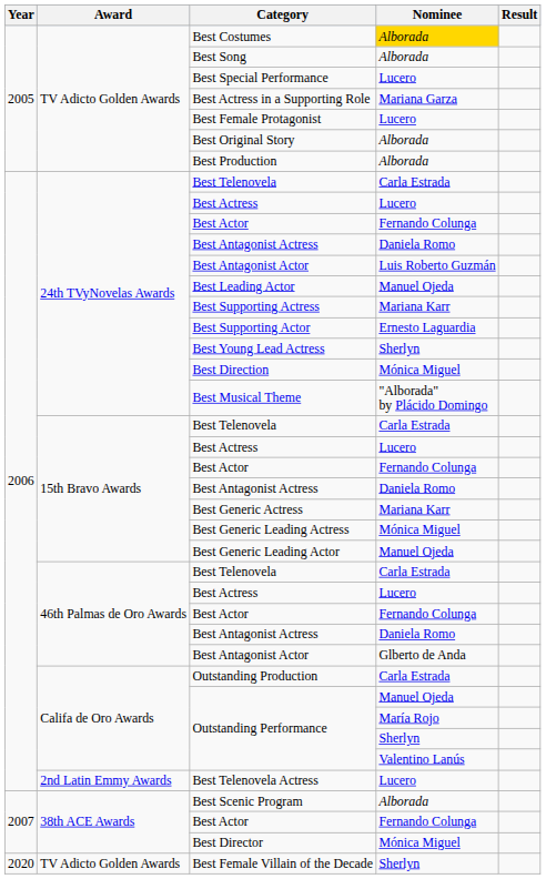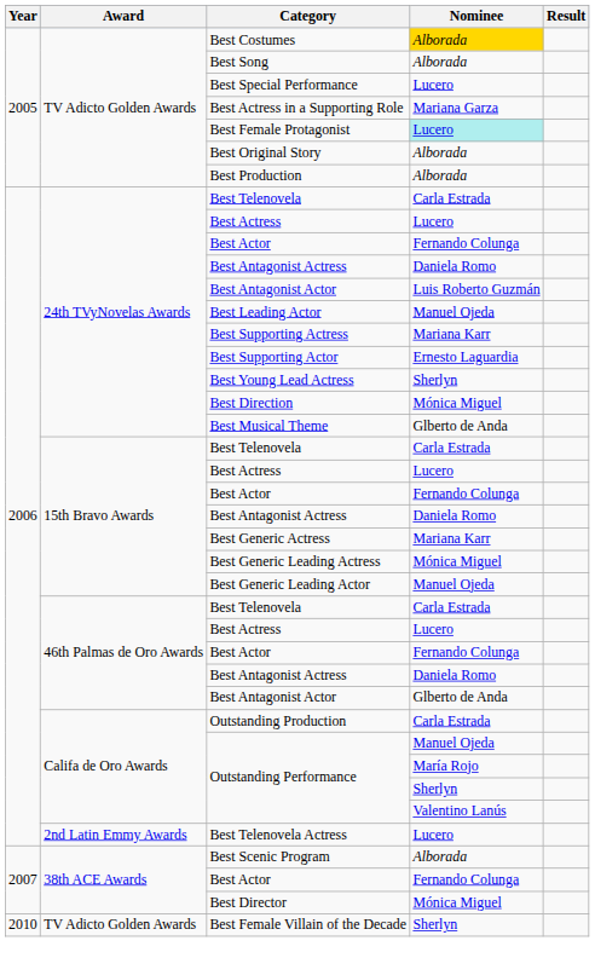Best Female Protagonist | Nominee: no background -> paleturquoise background
Best Musical Theme | Nominee: "Alborada" by Plácido Domingo -> Glberto de Anda
Best Female Villain of the Decade | Year: 2020 -> 2010
